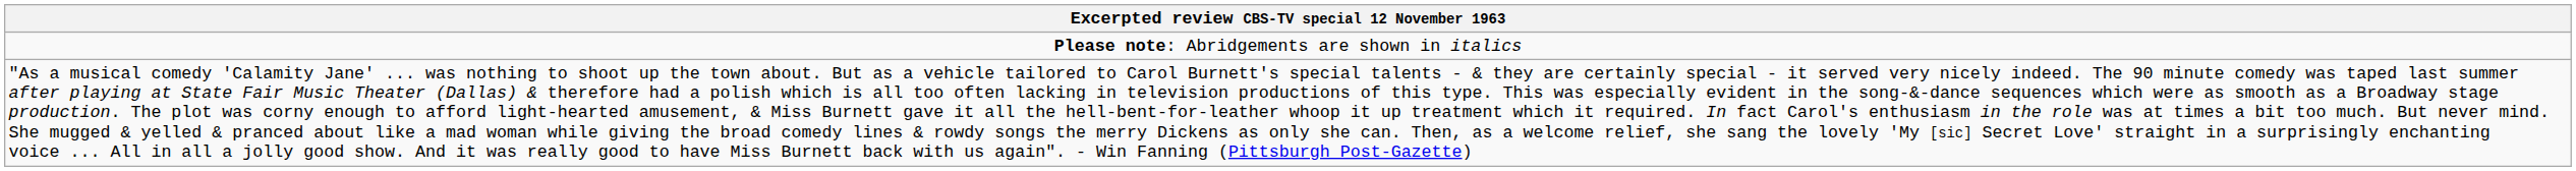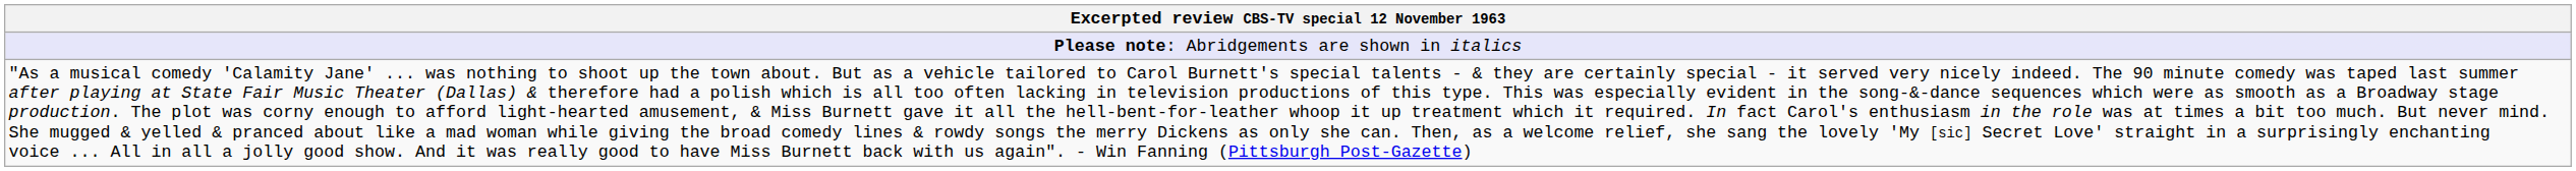row 2 | column 1: no background -> lavender background
